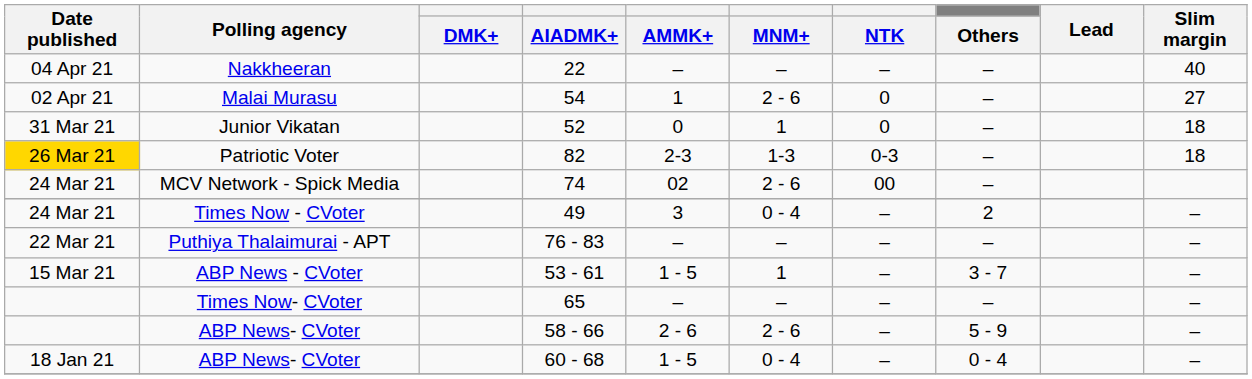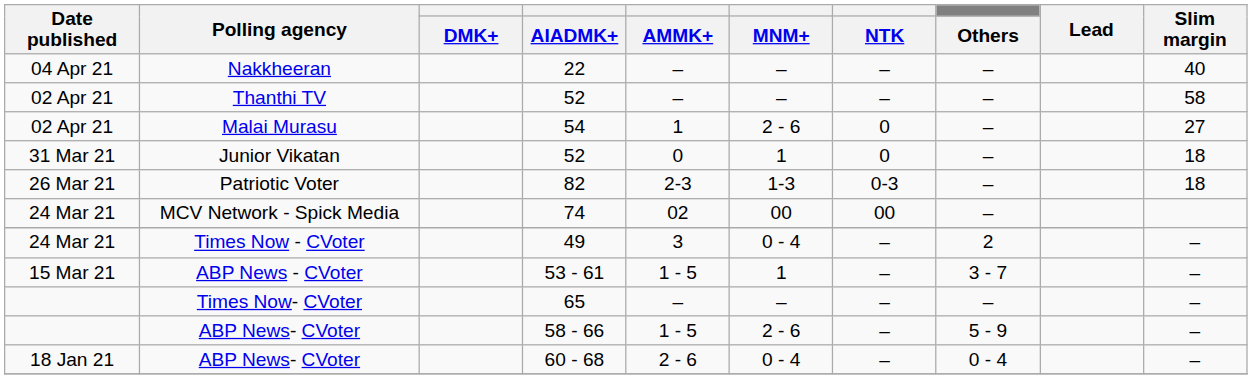+ row: 02 Apr 21 | Thanthi TV | 52 | – | – | – | – | 58
Patriotic Voter | Date published: gold background -> no background
MCV Network - Spick Media | MNM+: 2 - 6 -> 00
- row: 22 Mar 21 | Puthiya Thalaimurai - APT | 76 - 83 | – | – | – | – | –
ABP News- CVoter / 58 - 66 | AMMK+: 2 - 6 -> 1 - 5
ABP News- CVoter / 60 - 68 | AMMK+: 1 - 5 -> 2 - 6
